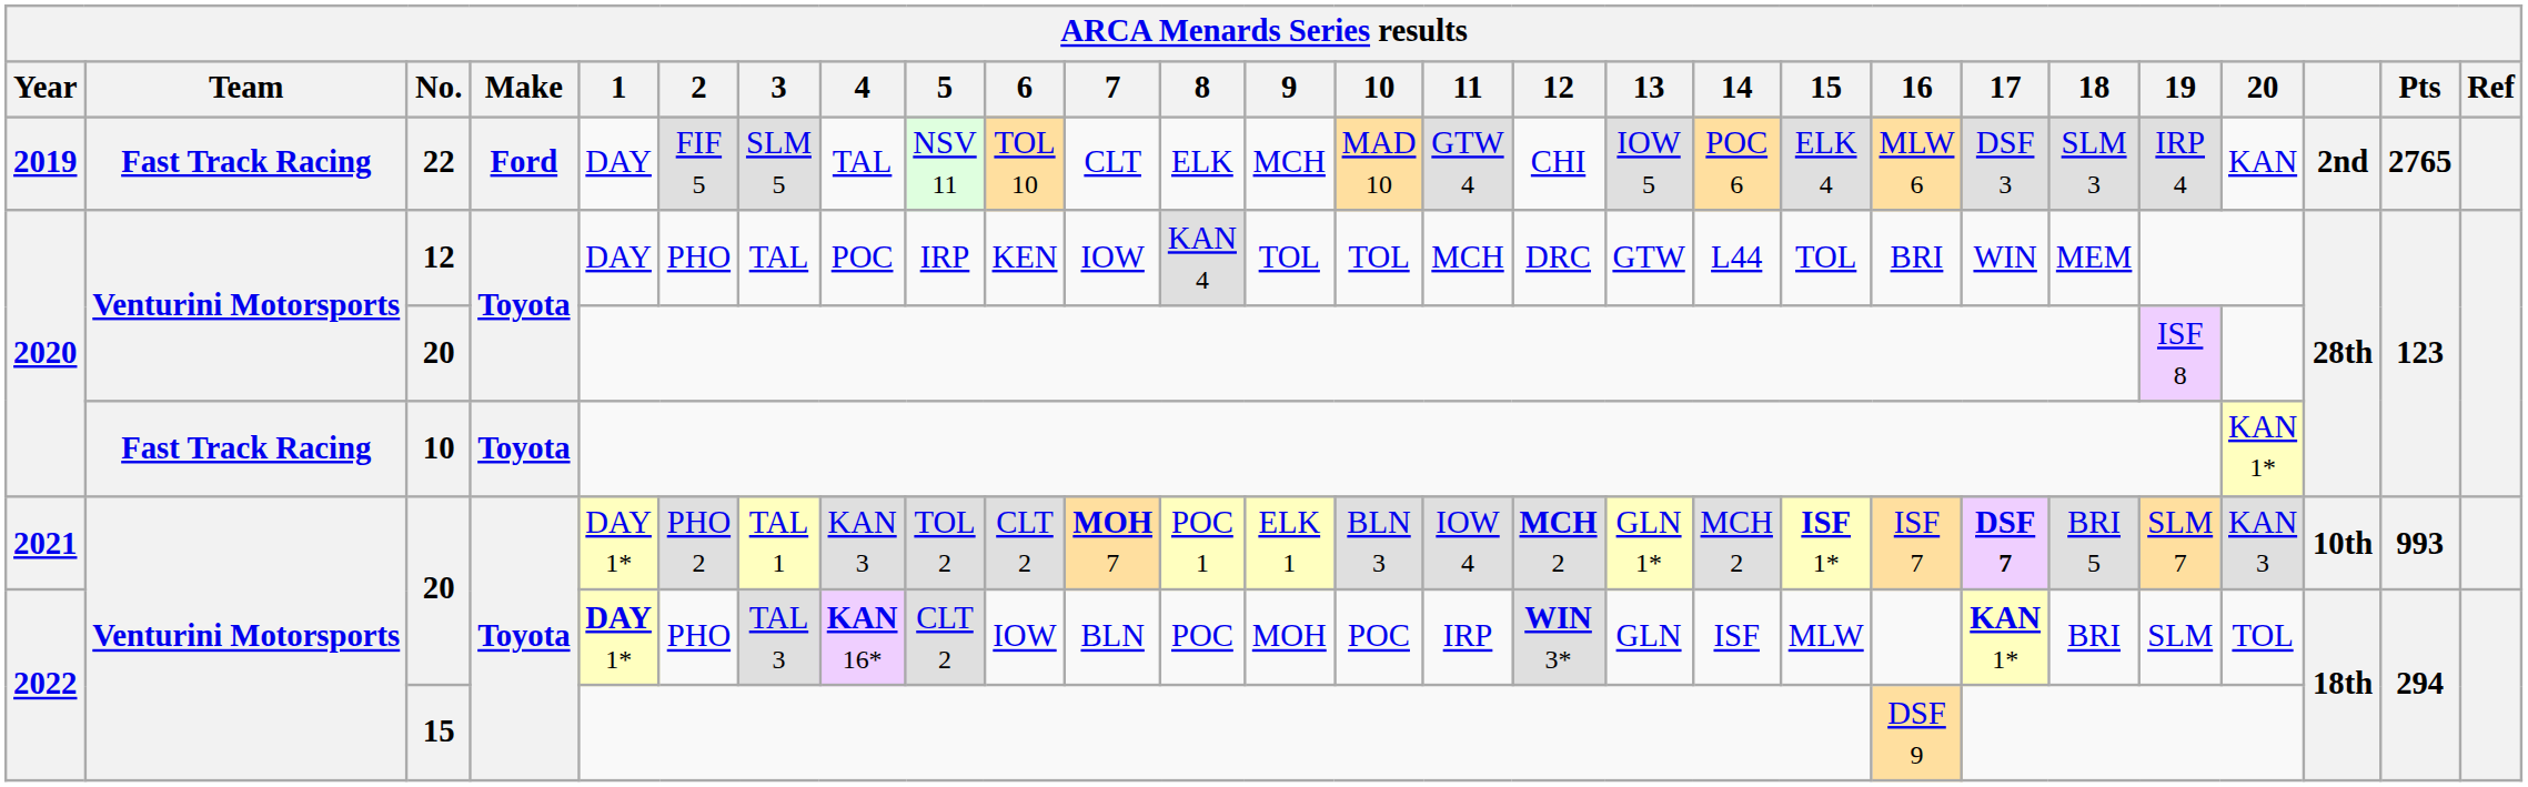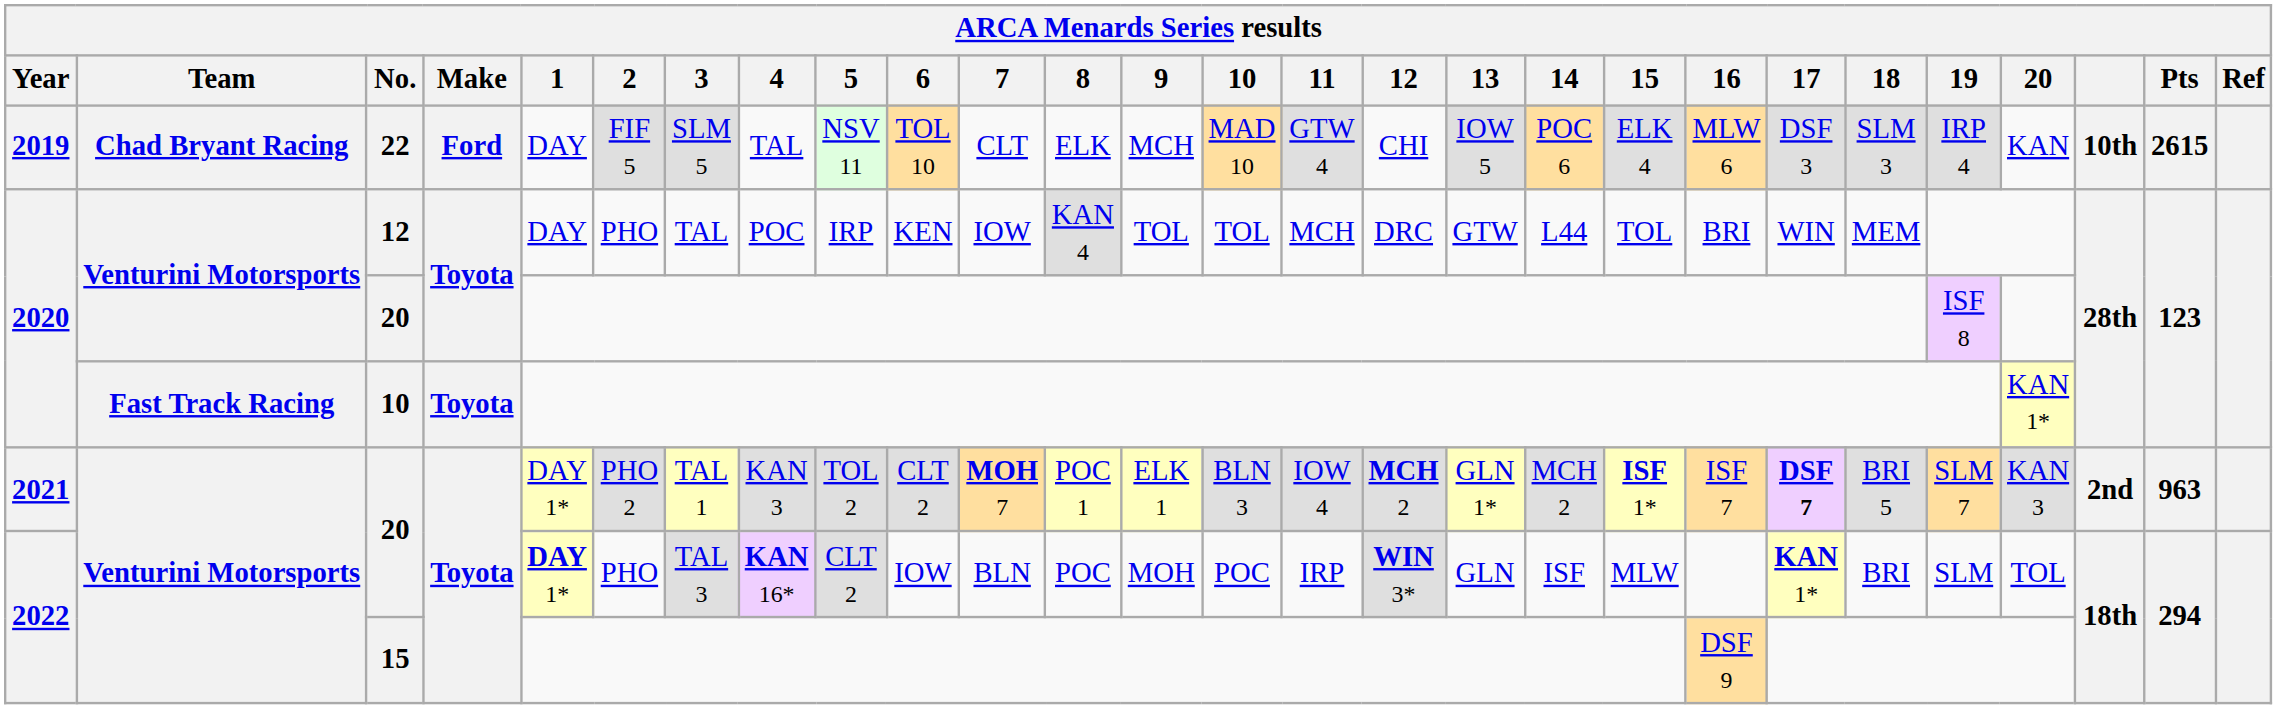22 | Team: Fast Track Racing -> Chad Bryant Racing
22 | column 25: 2nd -> 10th
22 | Pts: 2765 -> 2615
2021 / 20 | column 25: 10th -> 2nd
2021 / 20 | Pts: 993 -> 963
